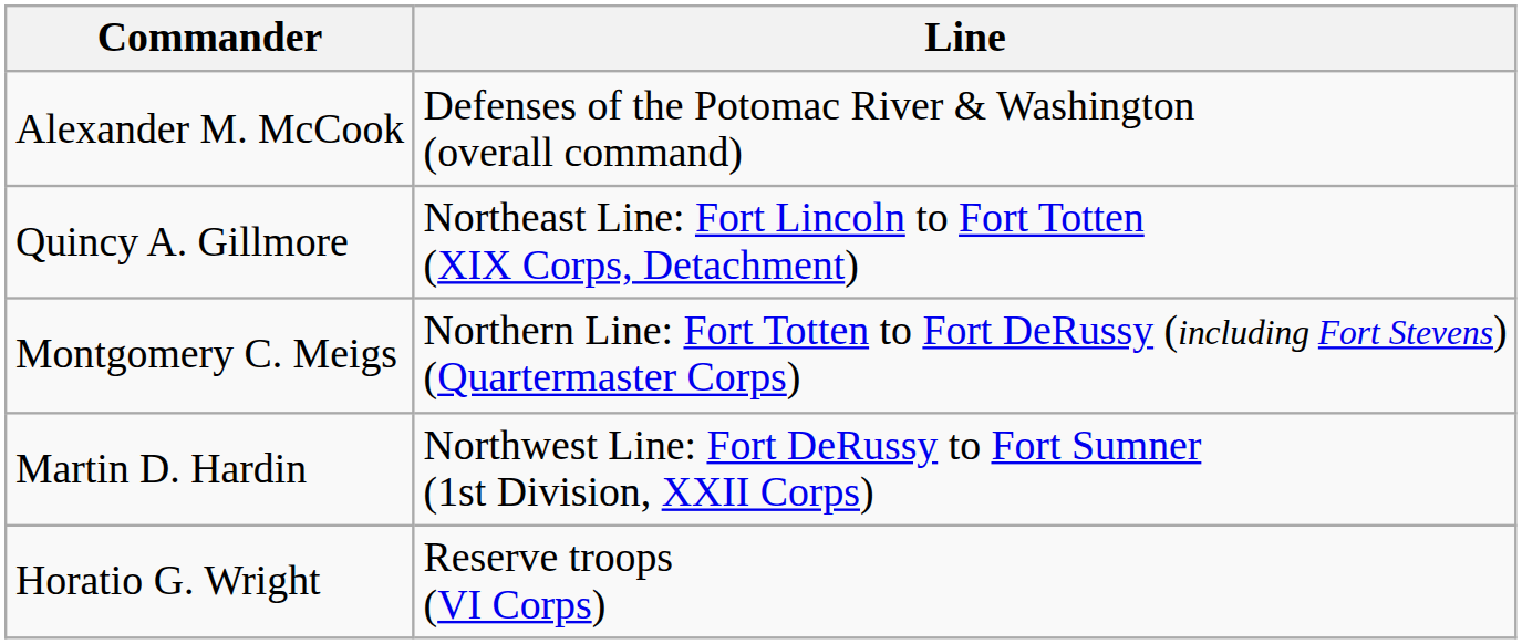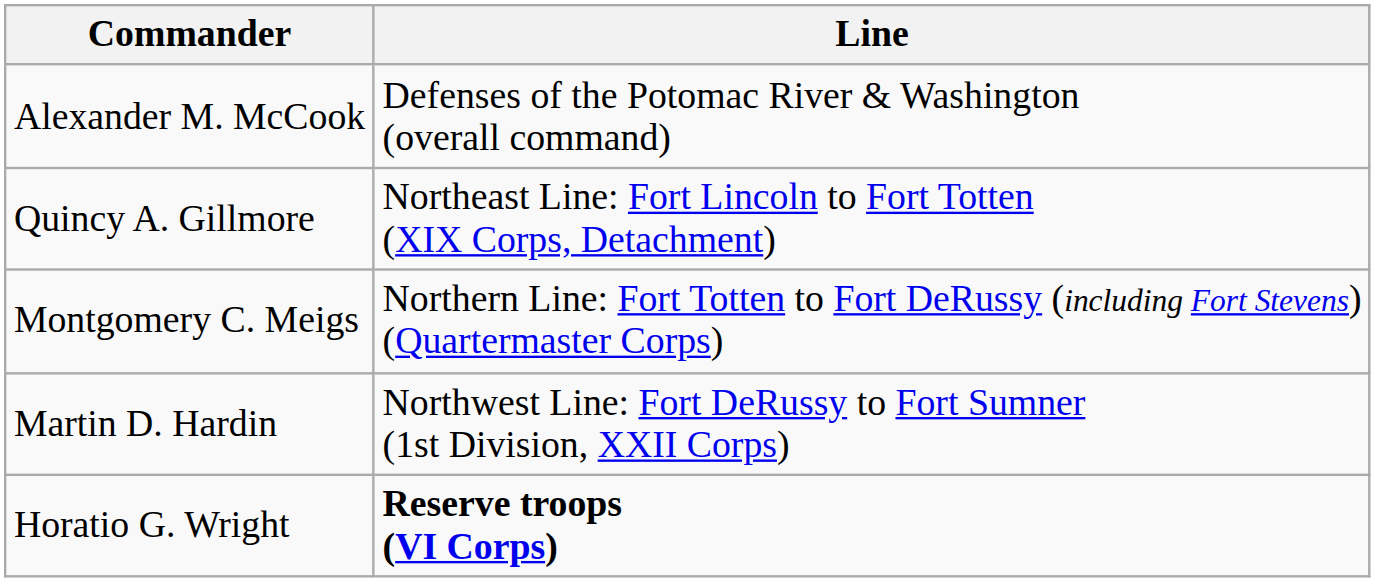Horatio G. Wright | Line: normal -> bold
